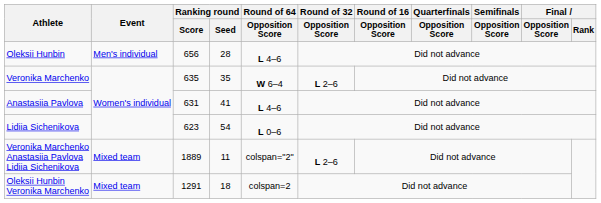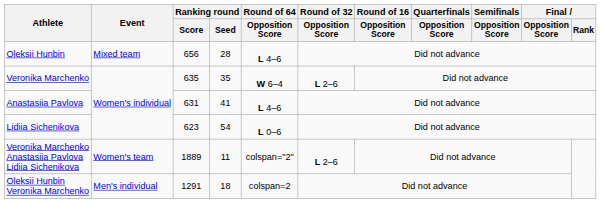Oleksii Hunbin | Event: Men's individual -> Mixed team
Veronika Marchenko Anastasiia Pavlova Lidiia Sichenikova | Event: Mixed team -> Women's team
Oleksii Hunbin Veronika Marchenko | Event: Mixed team -> Men's individual
